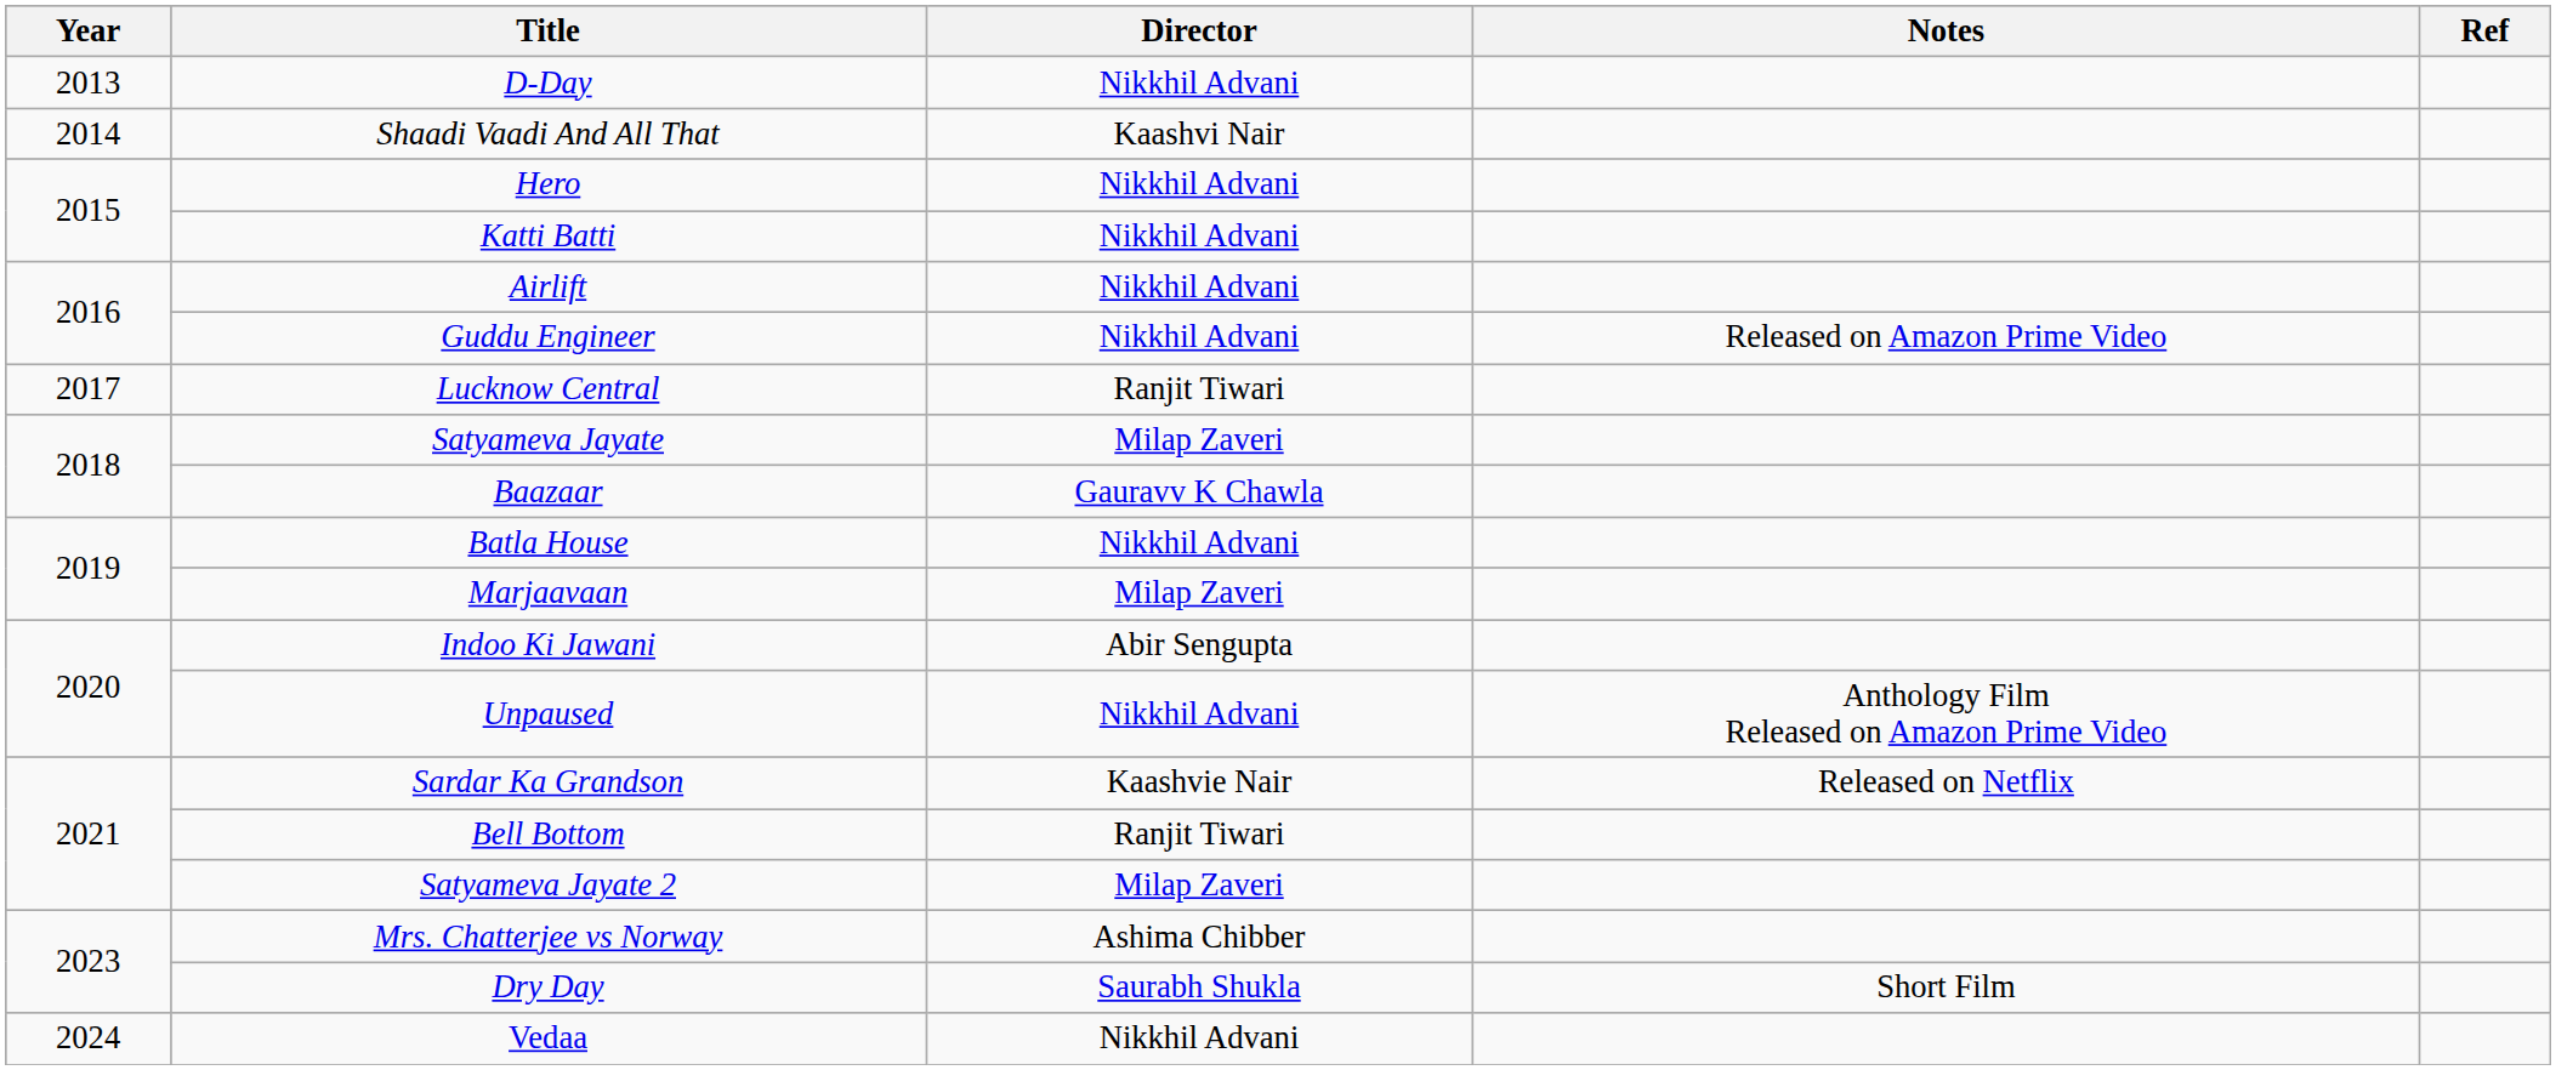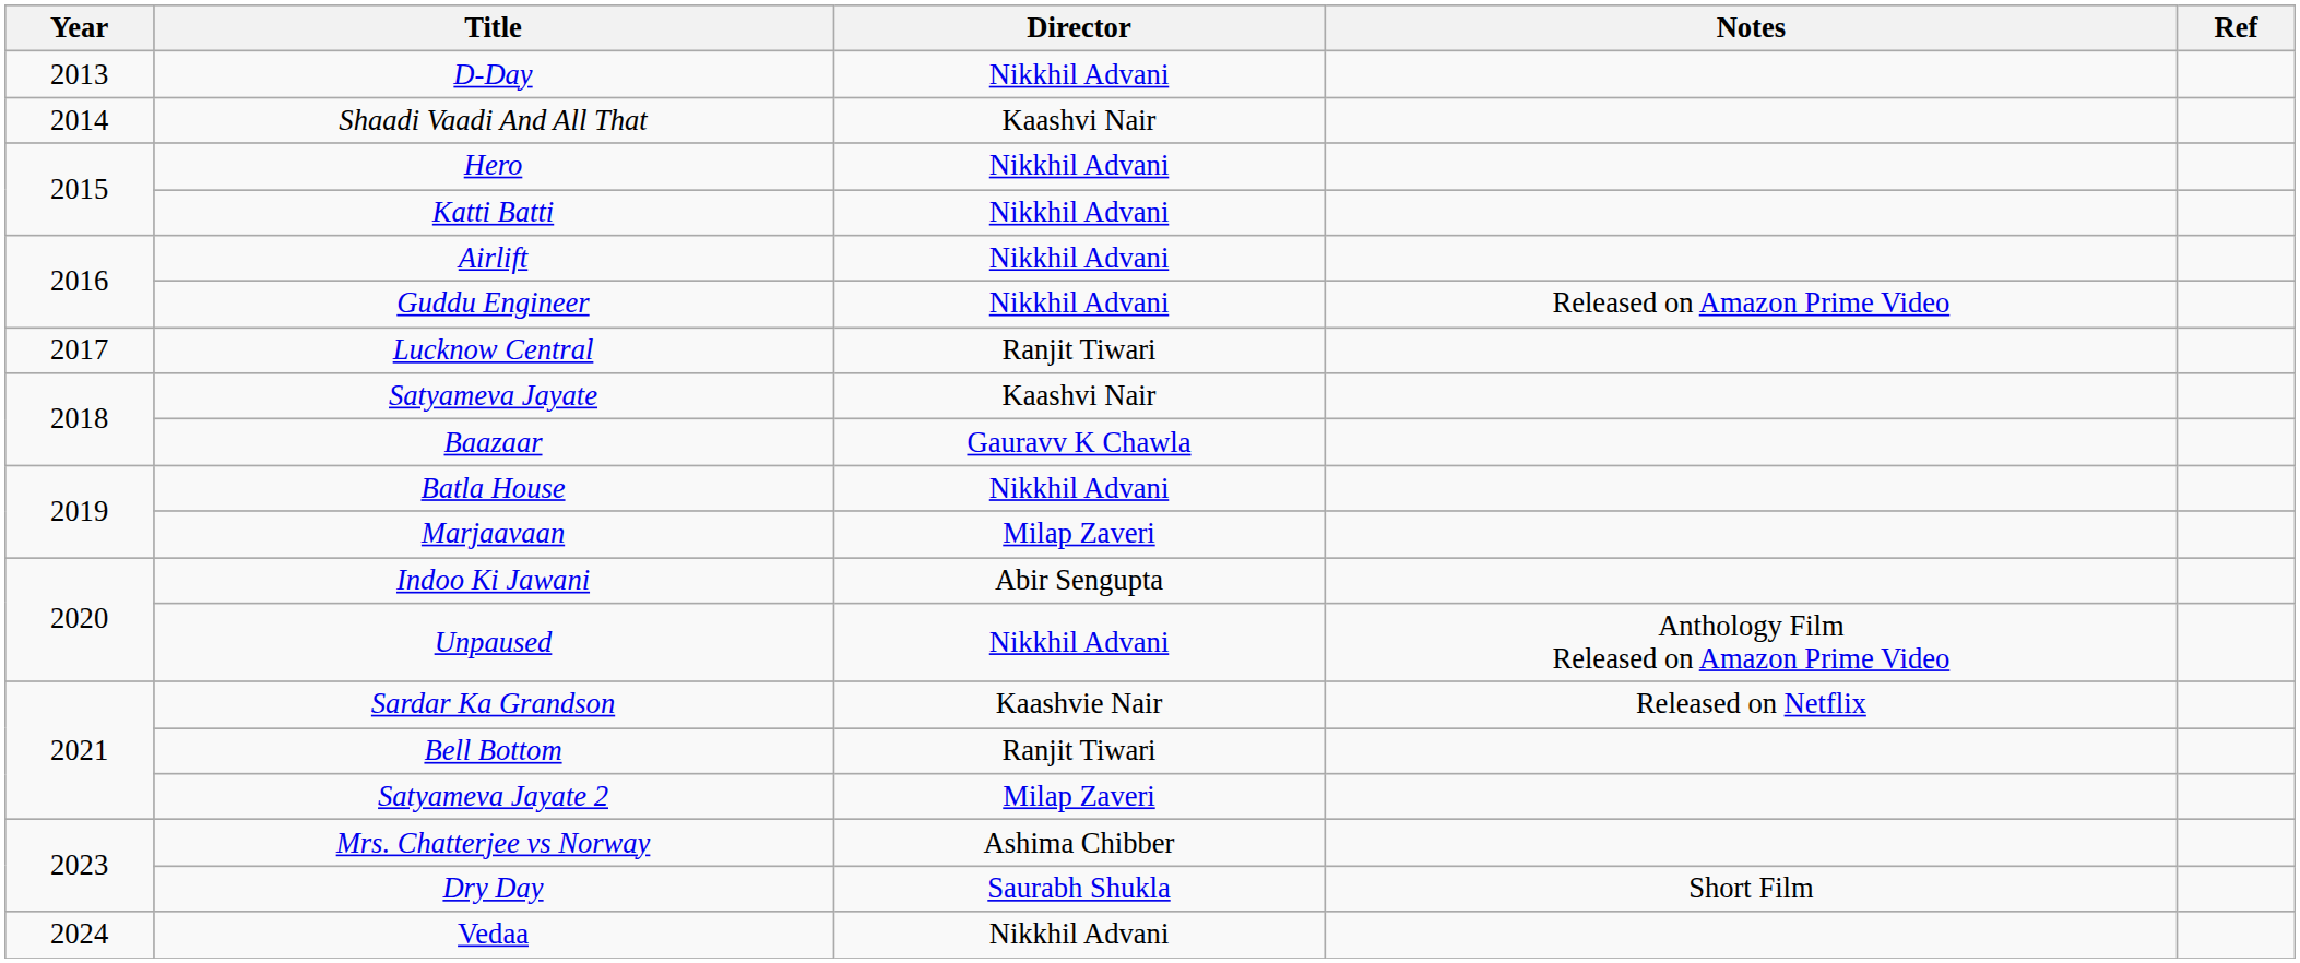Satyameva Jayate | Director: Milap Zaveri -> Kaashvi Nair
